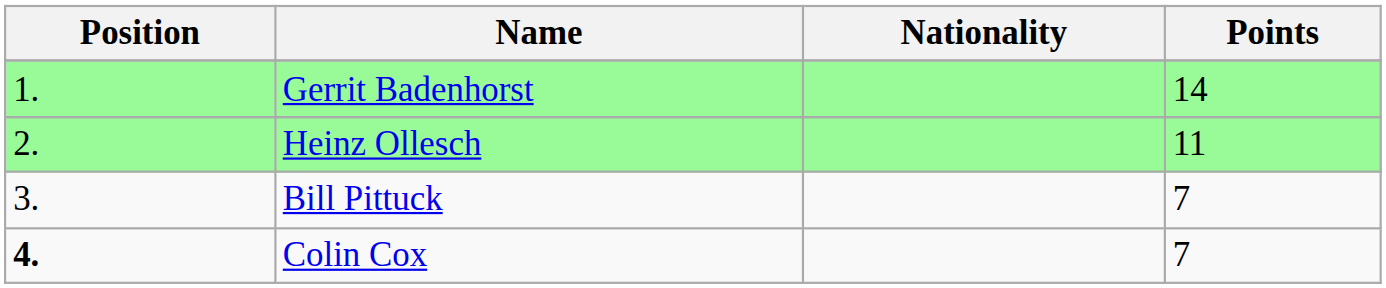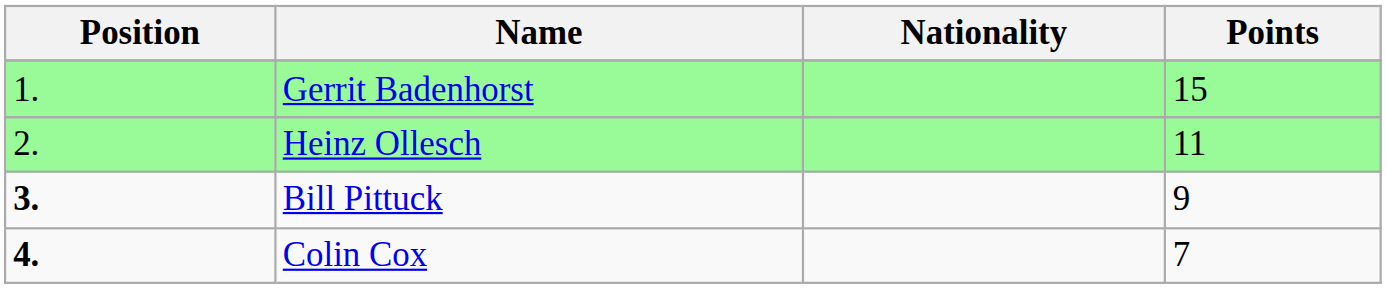Gerrit Badenhorst | Points: 14 -> 15
Bill Pittuck | Position: normal -> bold
Bill Pittuck | Points: 7 -> 9
